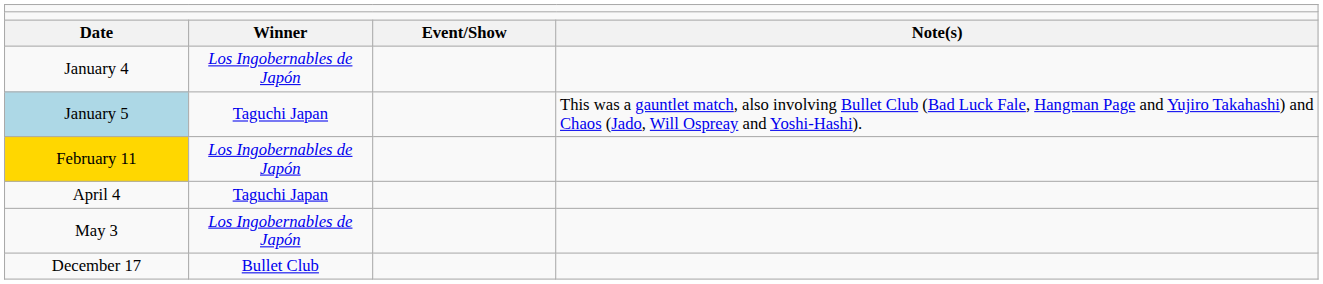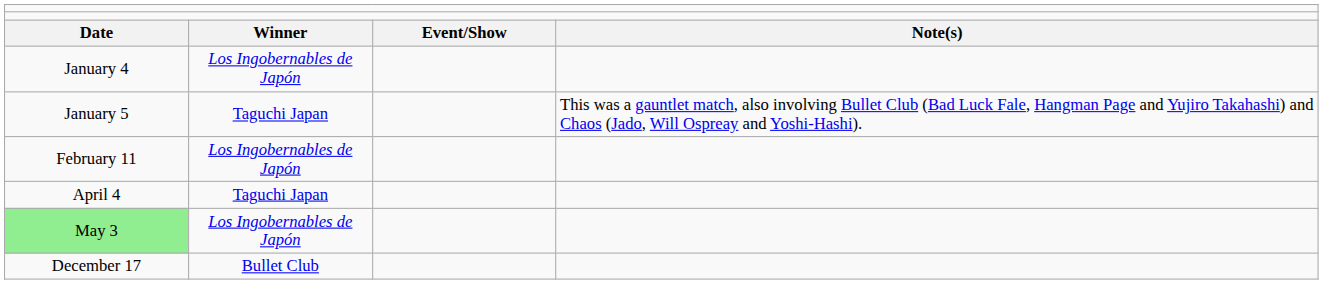January 5 | column 1: lightblue background -> no background
February 11 | column 1: gold background -> no background
May 3 | column 1: no background -> lightgreen background
